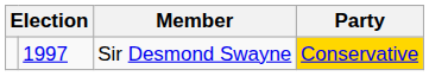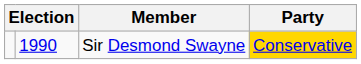Sir Desmond Swayne | column 2: 1997 -> 1990
